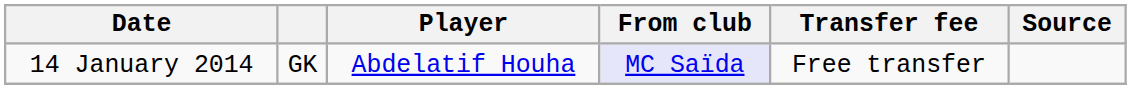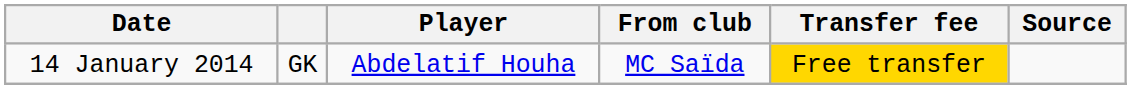14 January 2014 | From club: lavender background -> no background
14 January 2014 | Transfer fee: no background -> gold background
